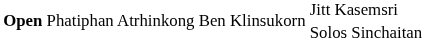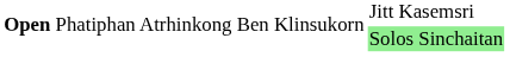row 2 | column 4: no background -> lightgreen background
